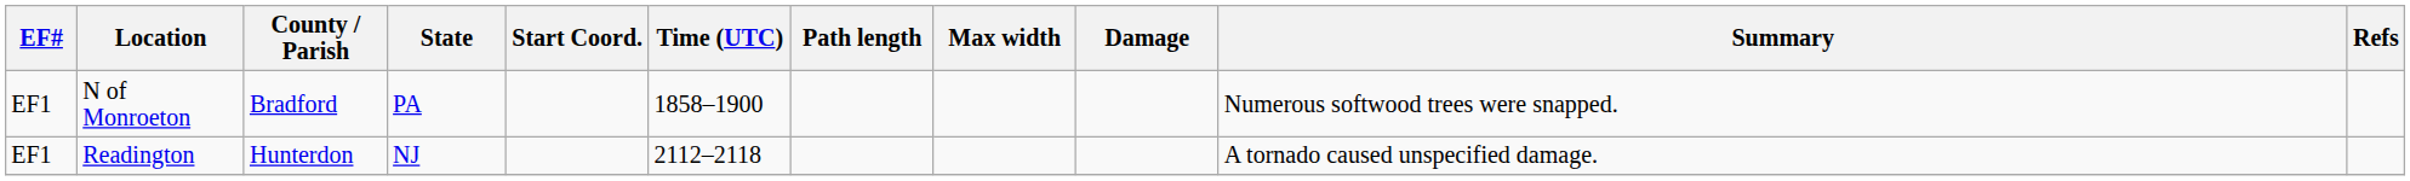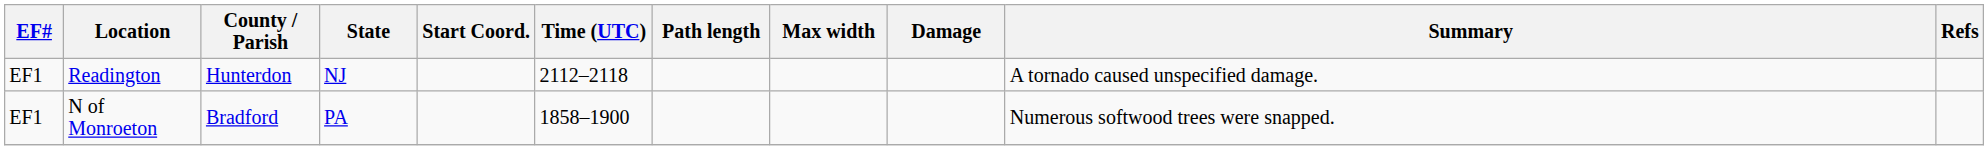rows swapped: N of Monroeton <-> Readington
